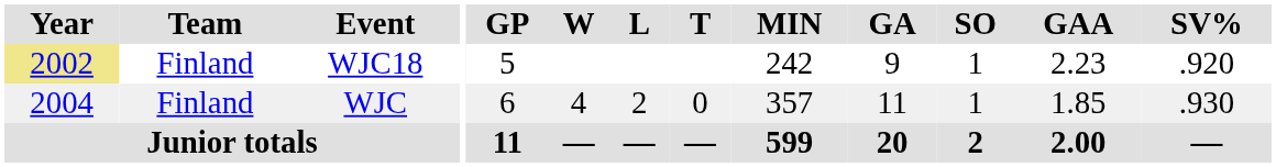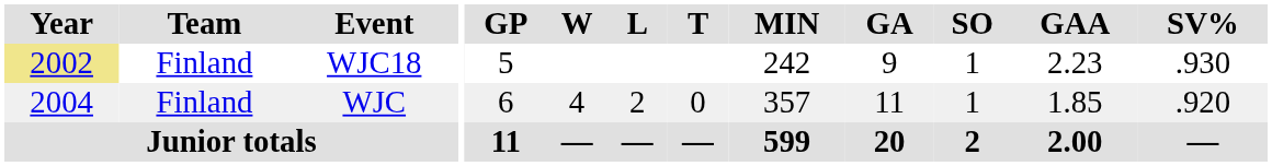WJC18 | SV%: .920 -> .930
WJC | SV%: .930 -> .920
